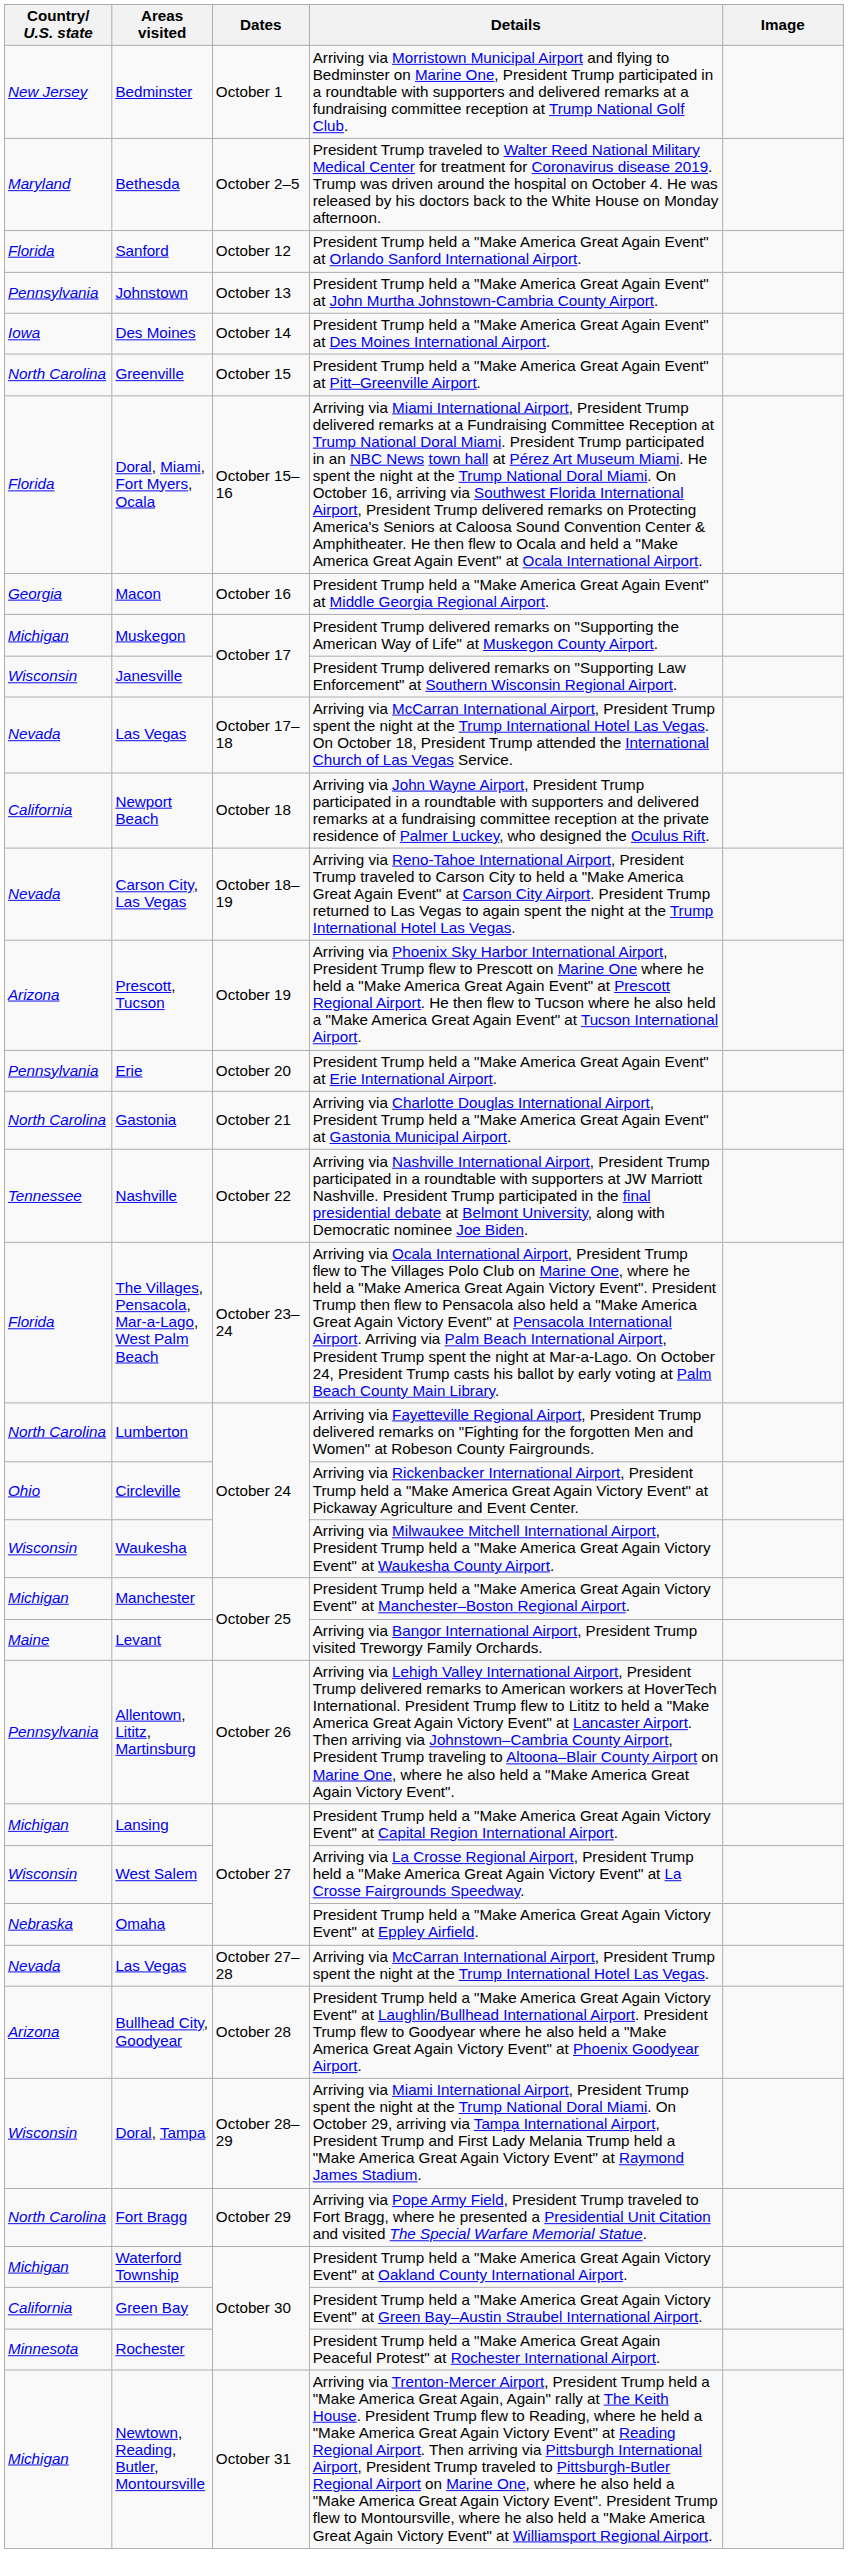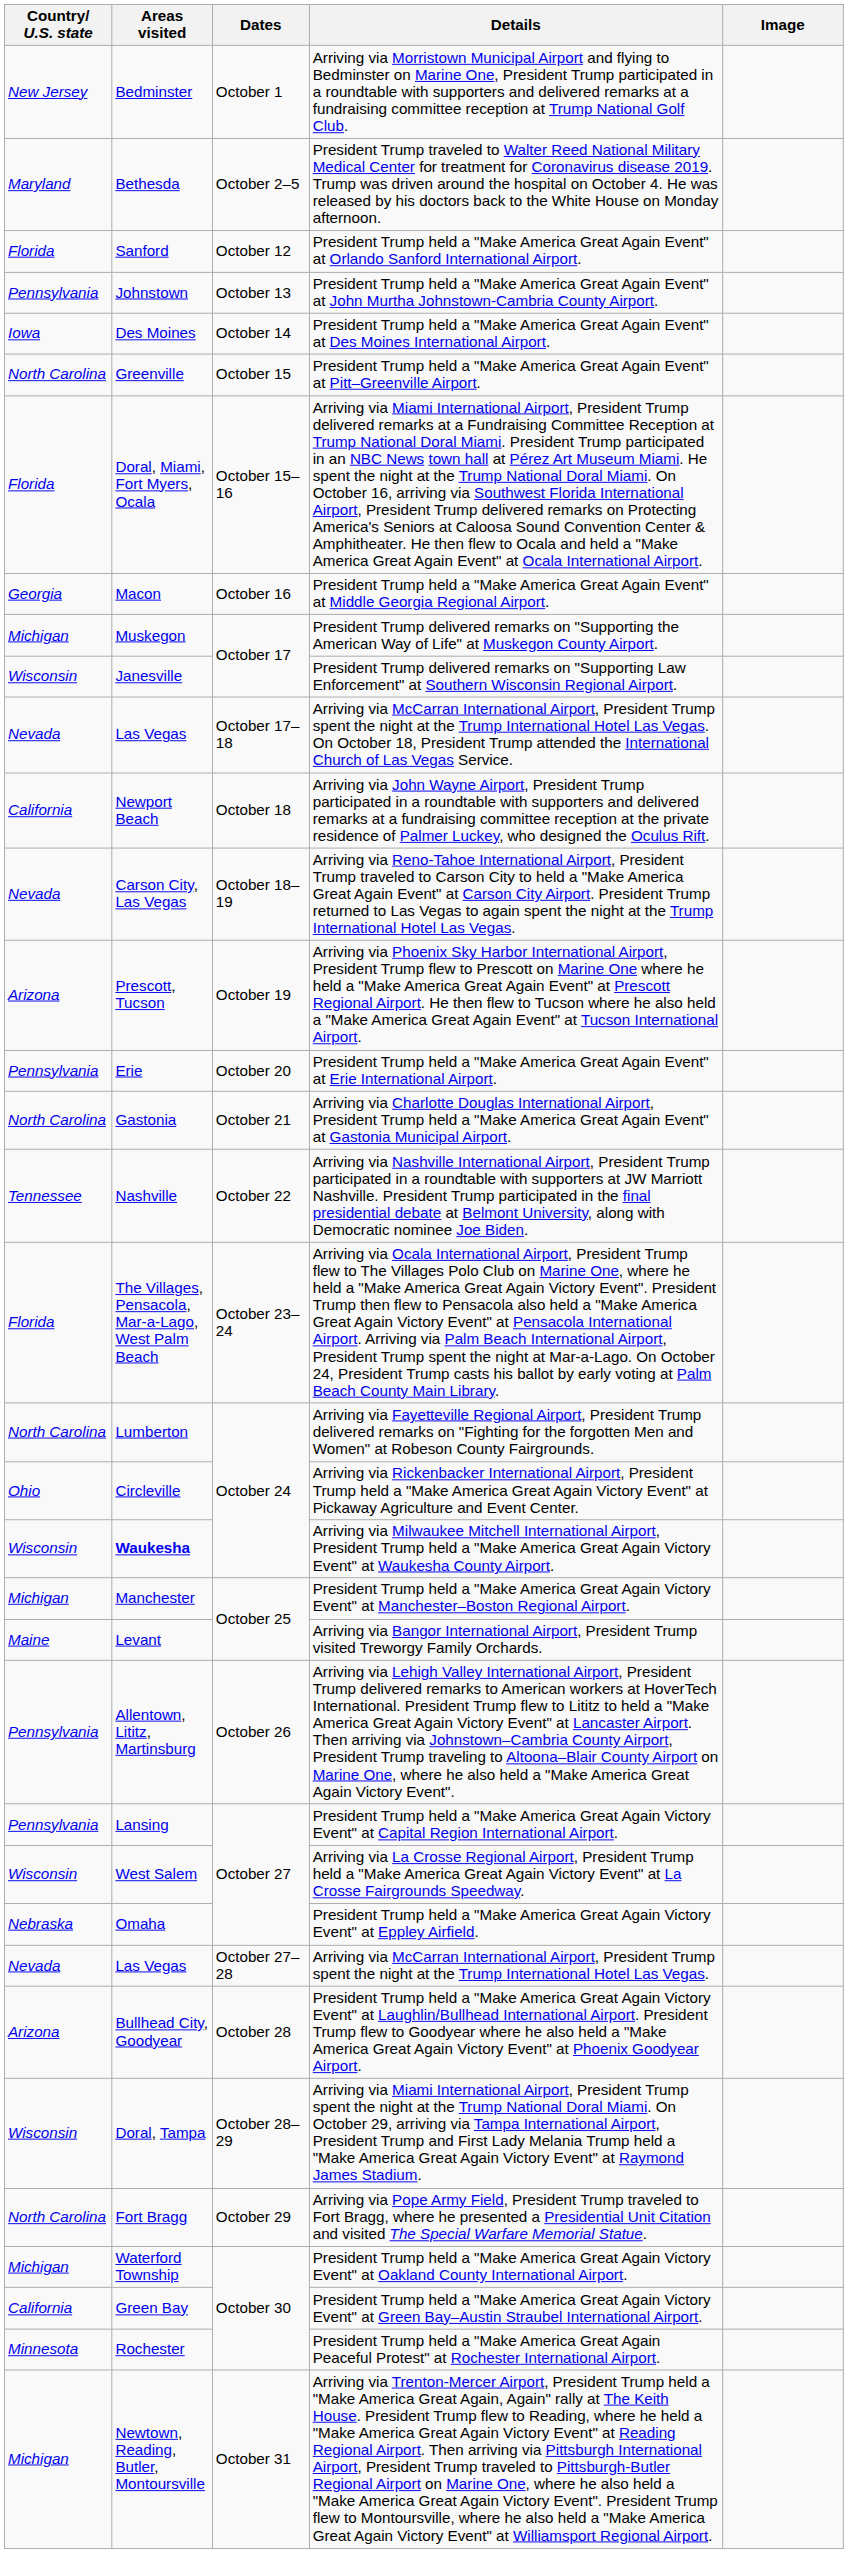row 22 | Areas visited: normal -> bold
row 26 | Country/ U.S. state: Michigan -> Pennsylvania
